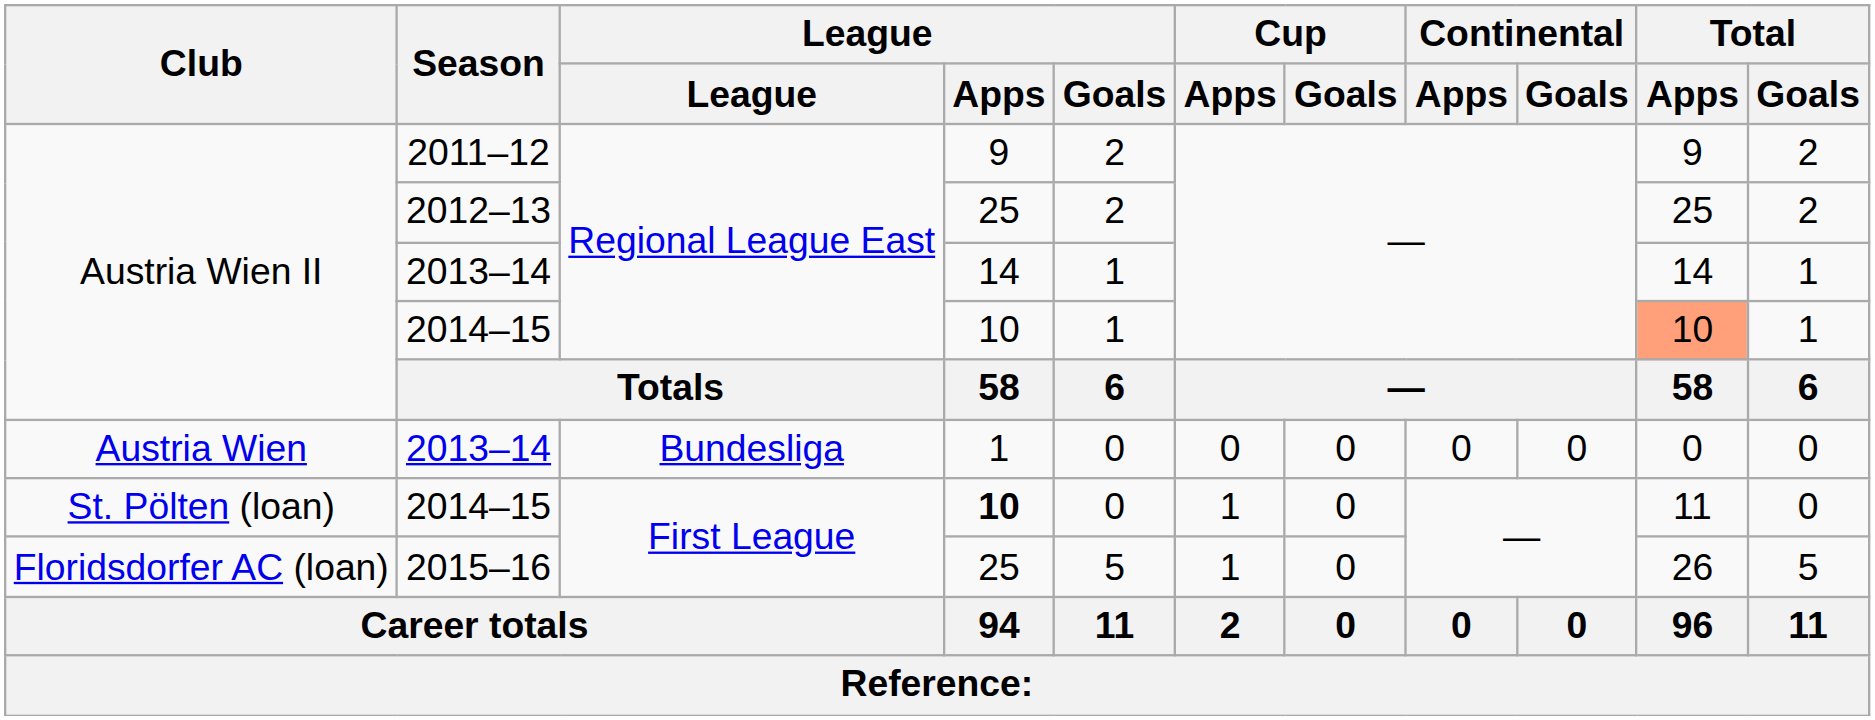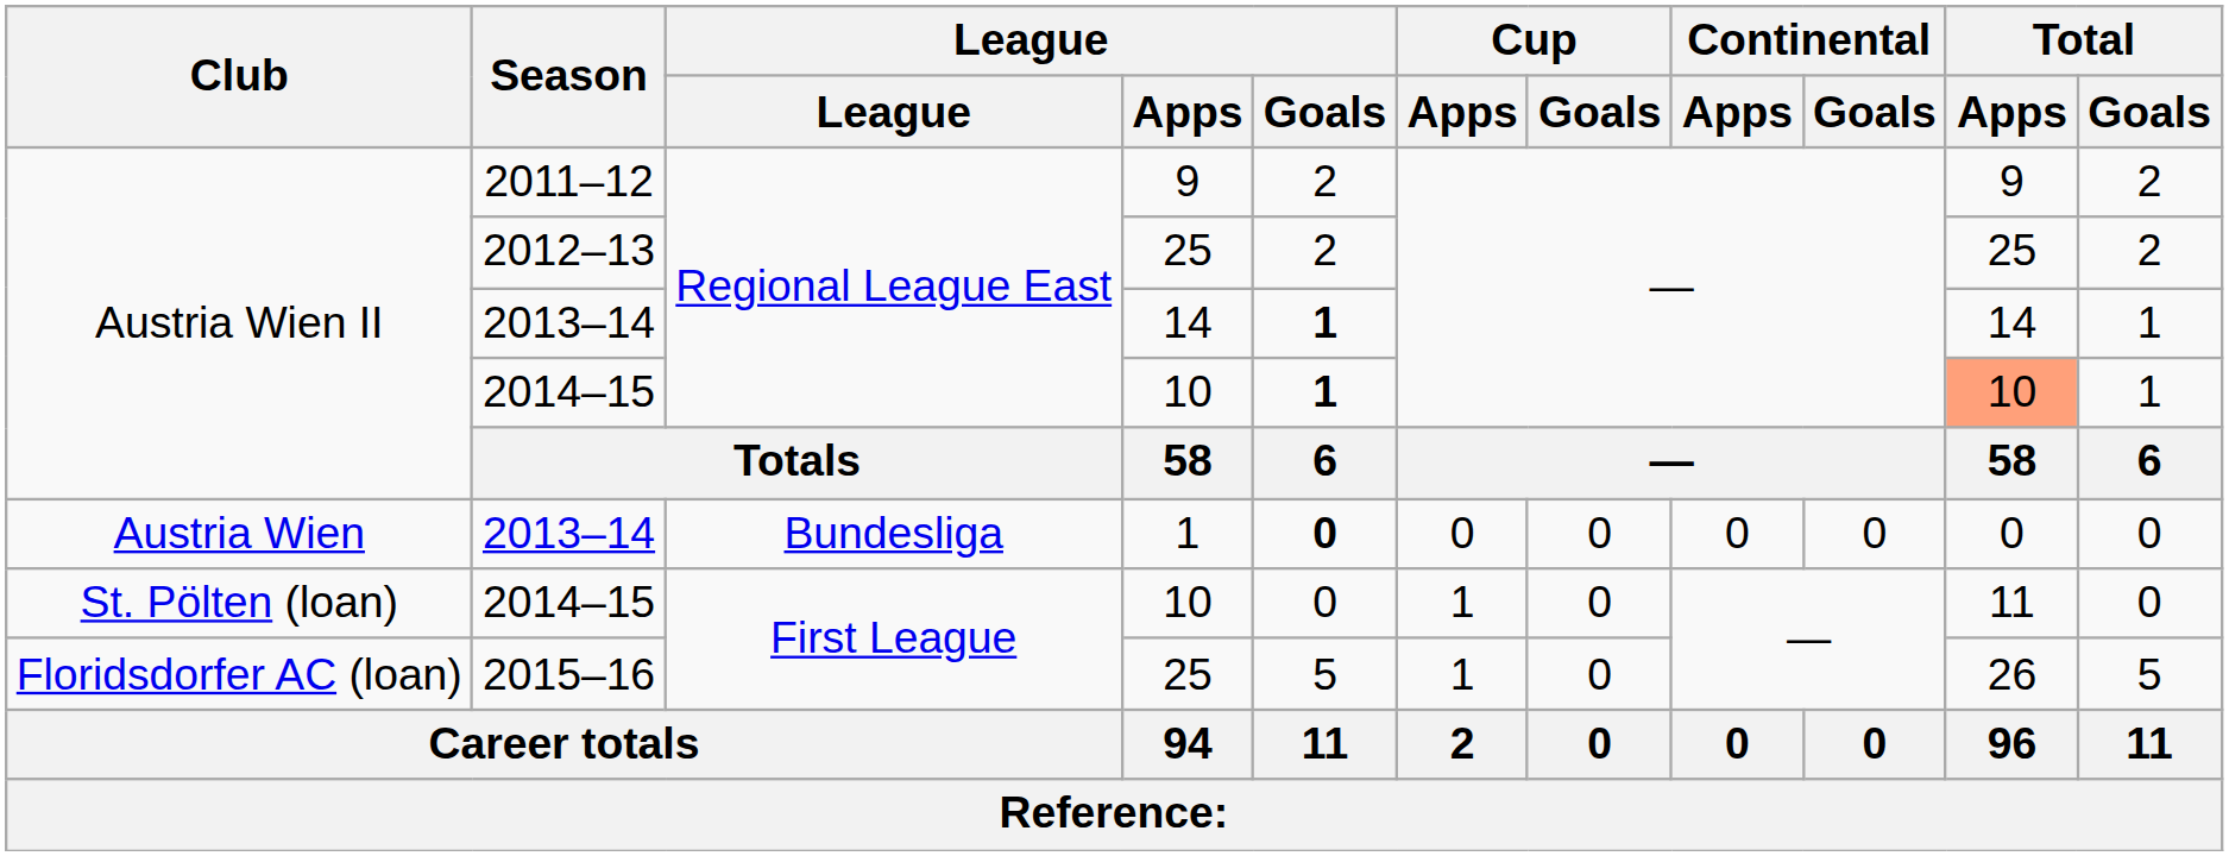Austria Wien II / 2013–14 | League / Goals: normal -> bold
Austria Wien II / 2014–15 | League / Goals: normal -> bold
Austria Wien / 2013–14 | League / Goals: normal -> bold
St. Pölten (loan) / 2014–15 | League / Apps: bold -> normal
